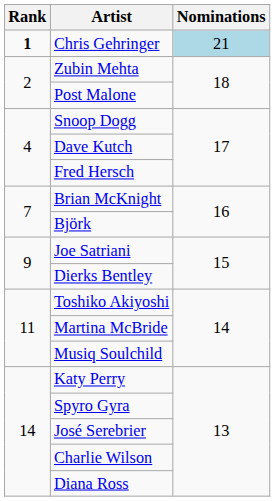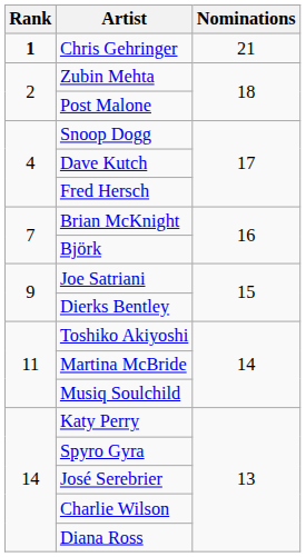Chris Gehringer | Nominations: lightblue background -> no background
